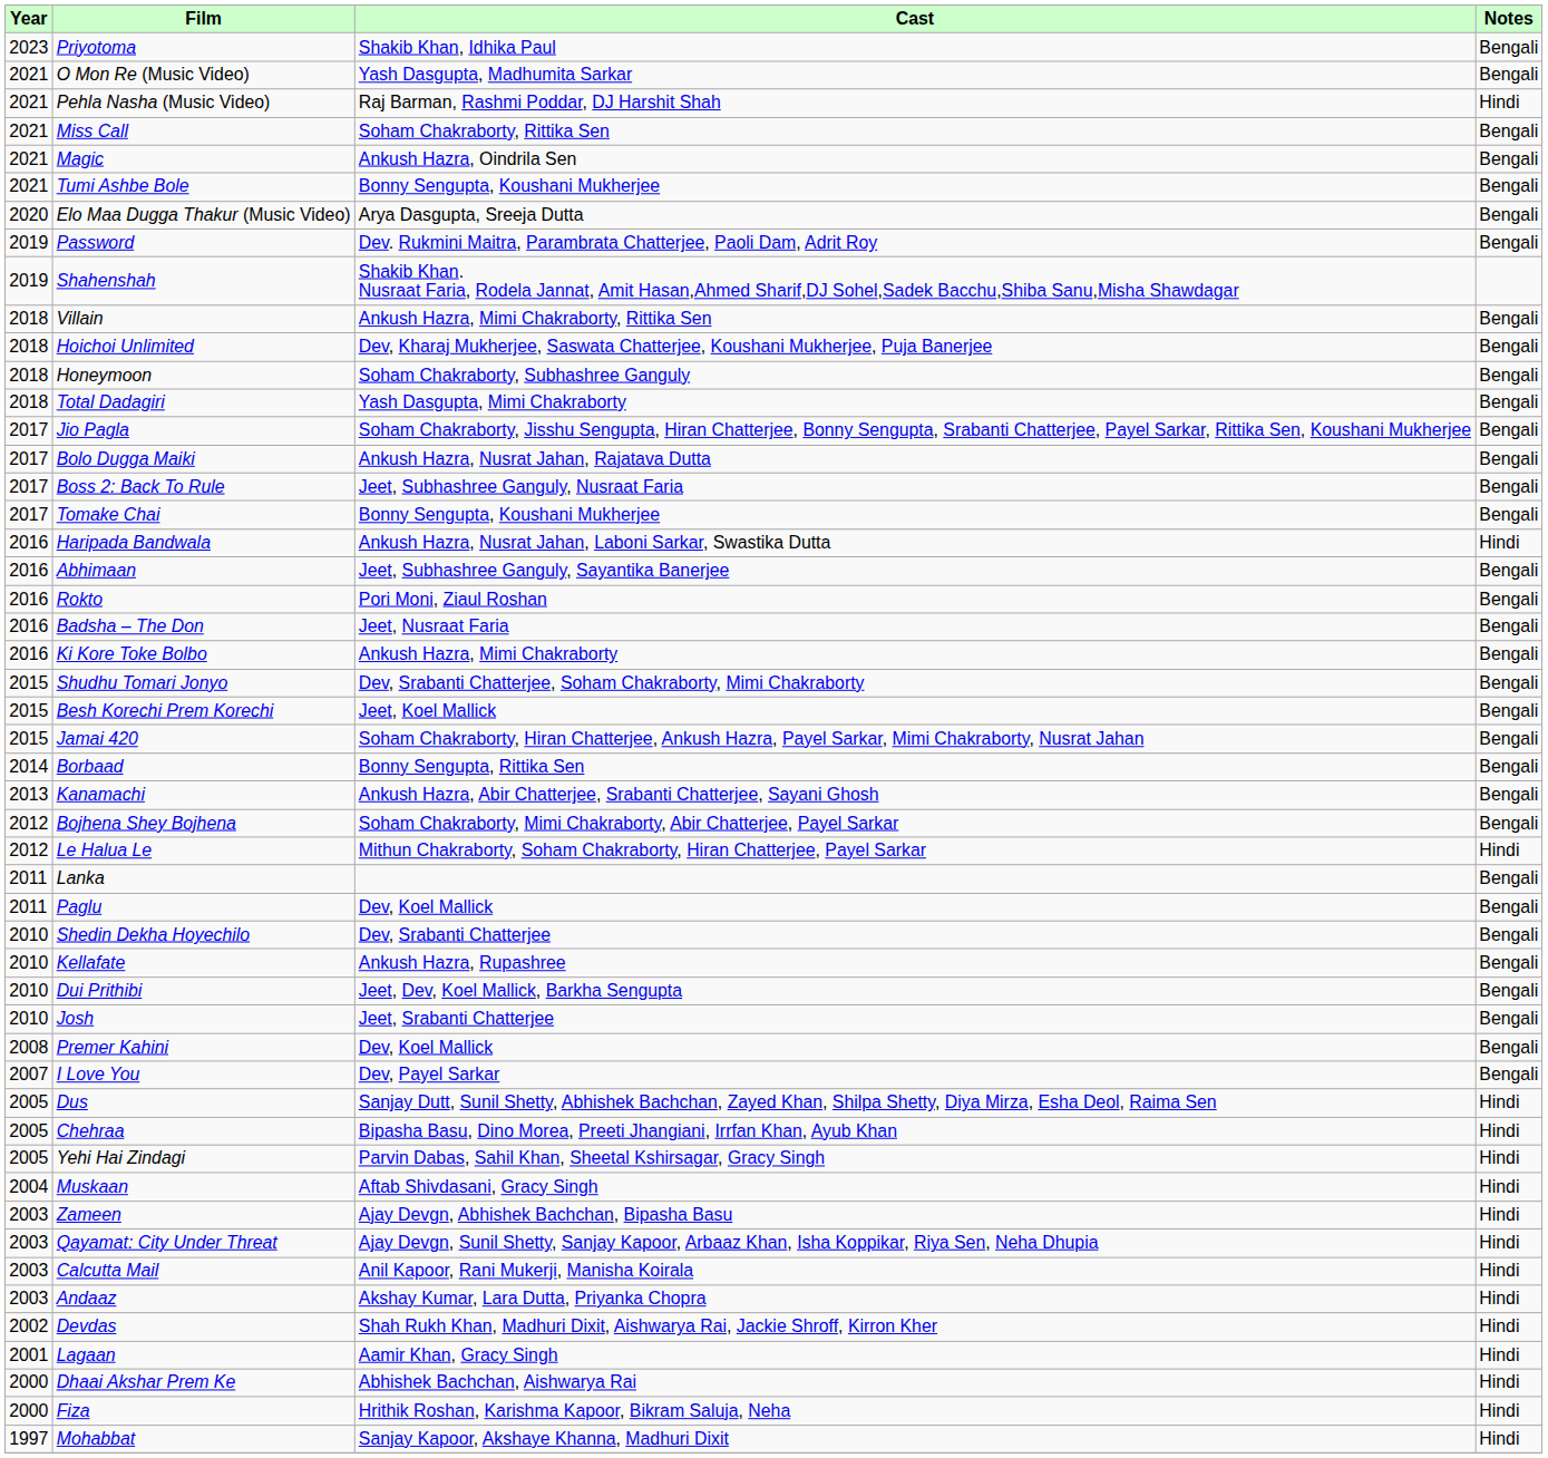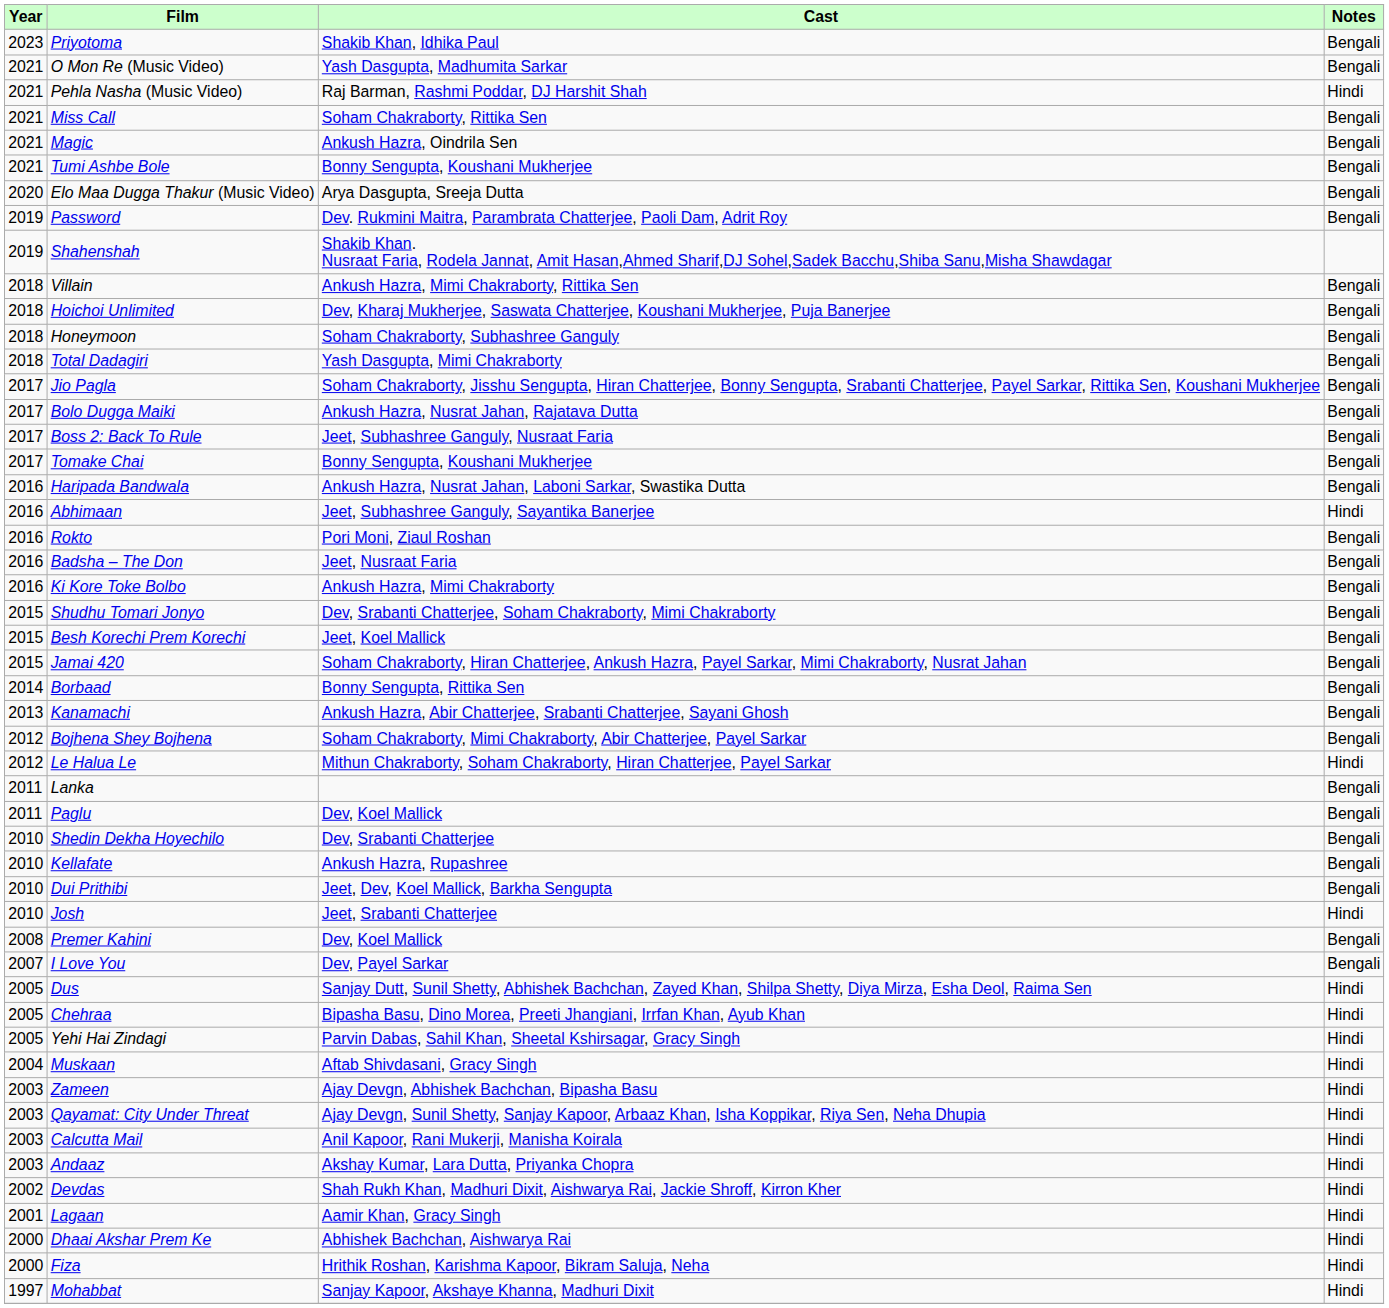Haripada Bandwala | Notes: Hindi -> Bengali
Abhimaan | Notes: Bengali -> Hindi
Josh | Notes: Bengali -> Hindi
